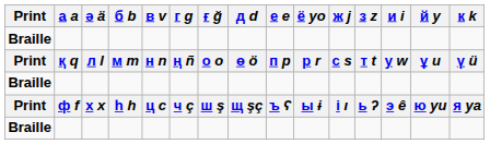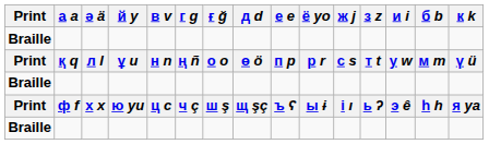columns swapped: б b <-> й y
